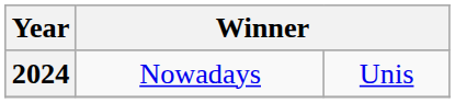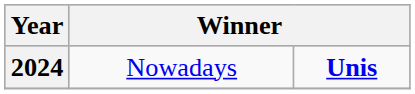2024 | column 3: normal -> bold
